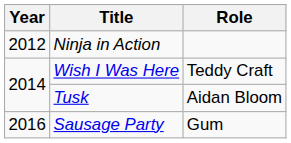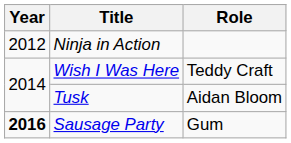Sausage Party | Year: normal -> bold
